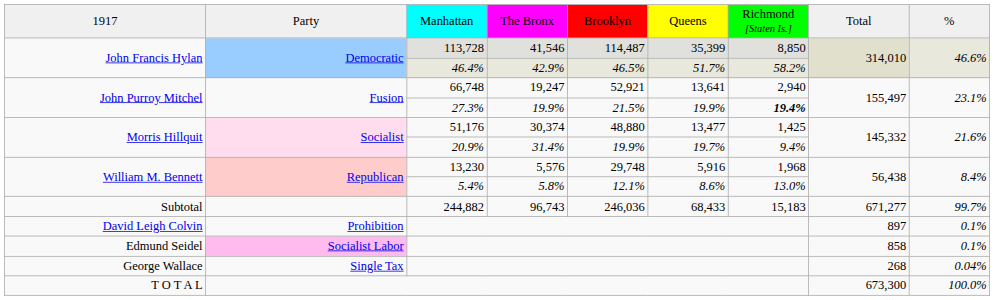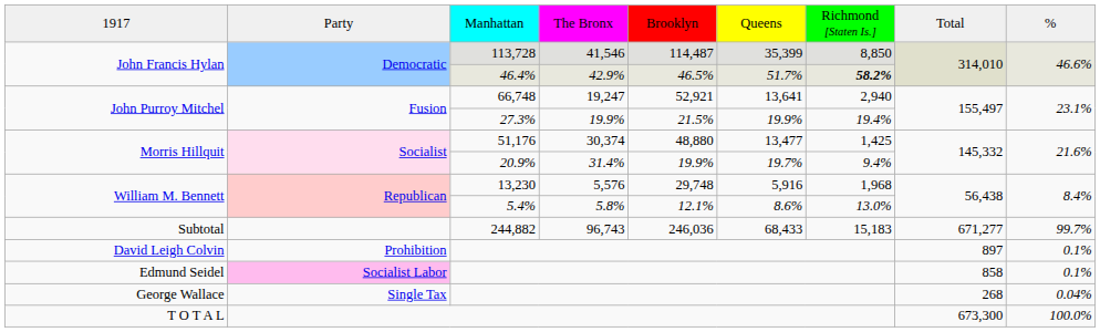46.4% | column 7: normal -> bold
27.3% | column 7: bold -> normal
